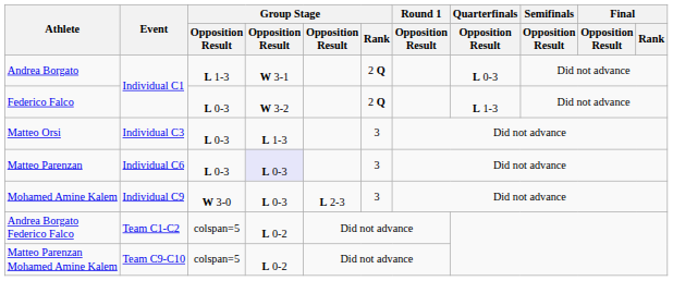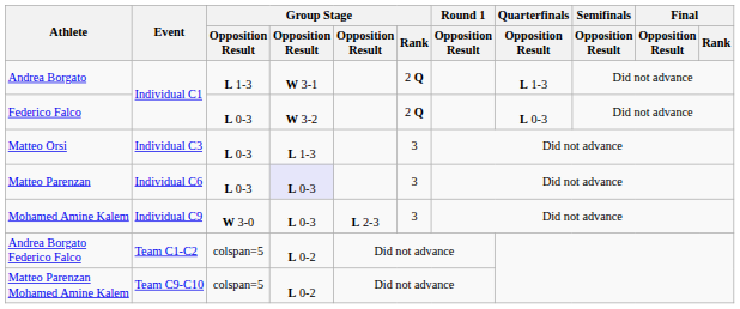Andrea Borgato | Quarterfinals / Opposition Result: L 0-3 -> L 1-3
Federico Falco | Quarterfinals / Opposition Result: L 1-3 -> L 0-3
